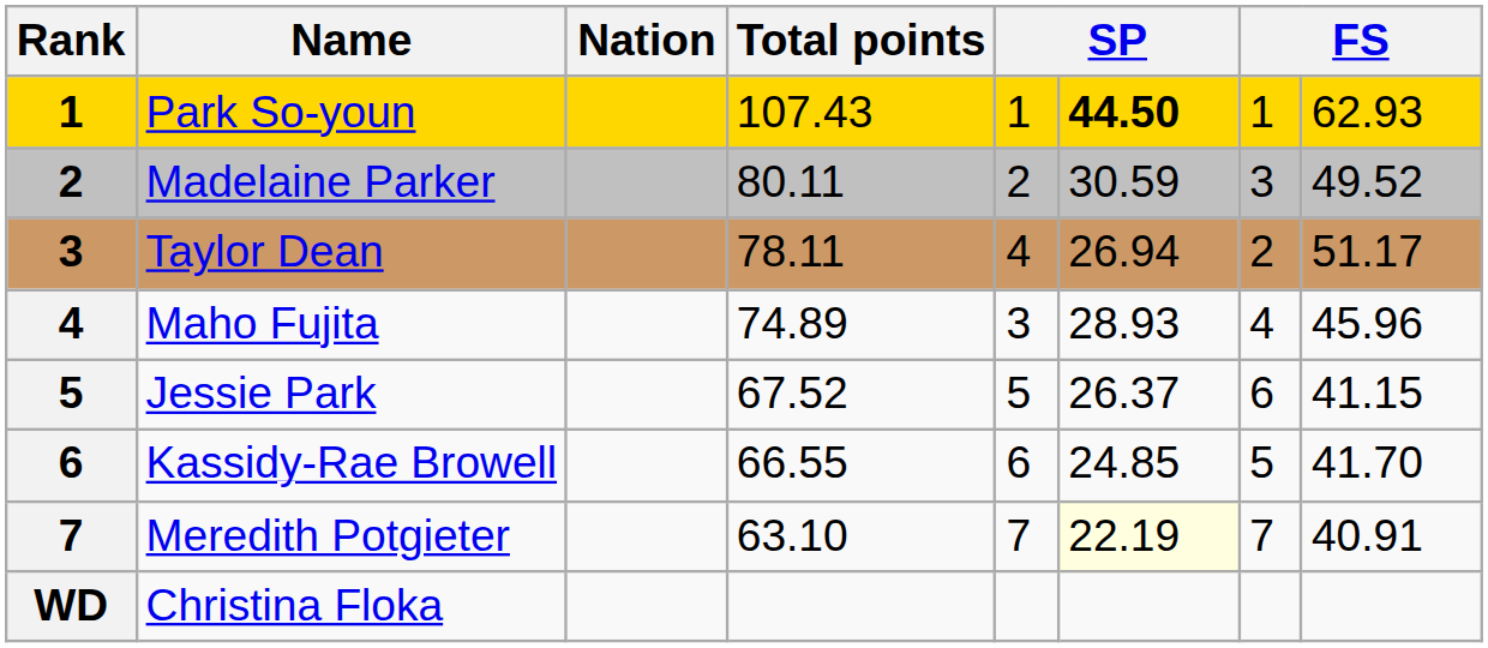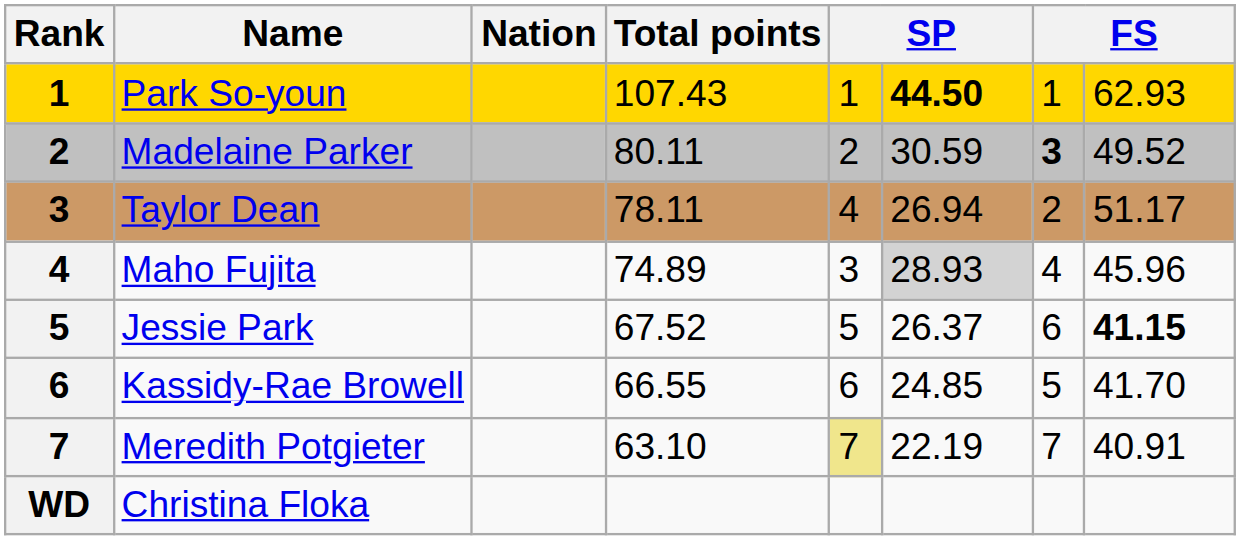Madelaine Parker | column 7: normal -> bold
Maho Fujita | column 6: no background -> lightgrey background
Jessie Park | column 8: normal -> bold
Meredith Potgieter | column 5: no background -> khaki background
Meredith Potgieter | column 6: lightyellow background -> no background
